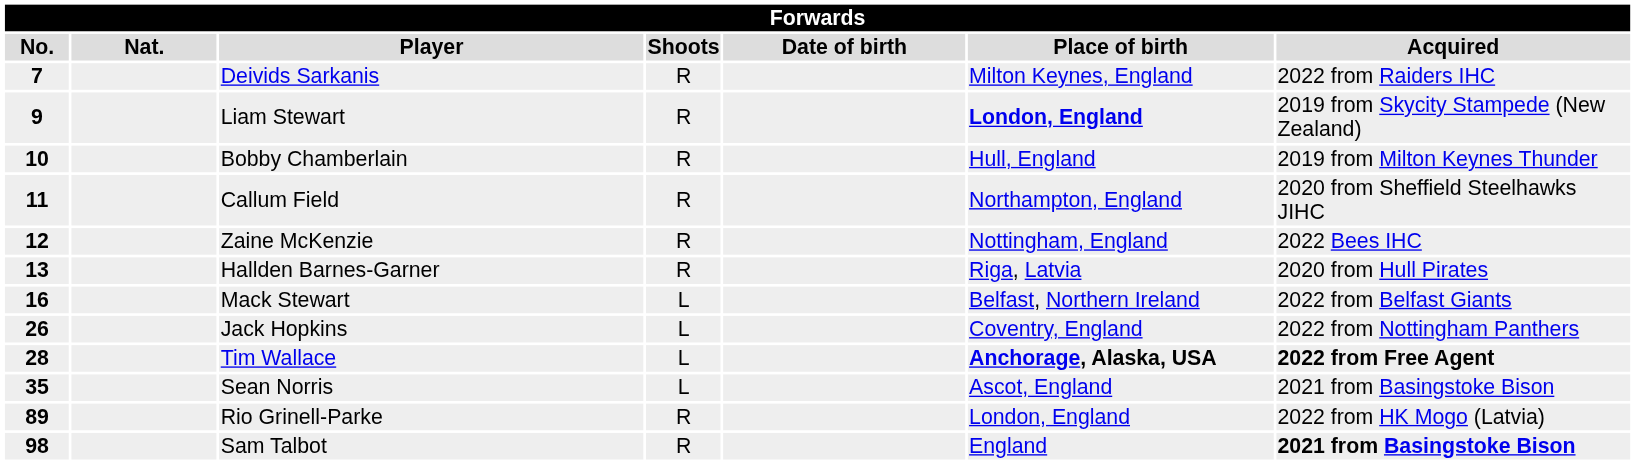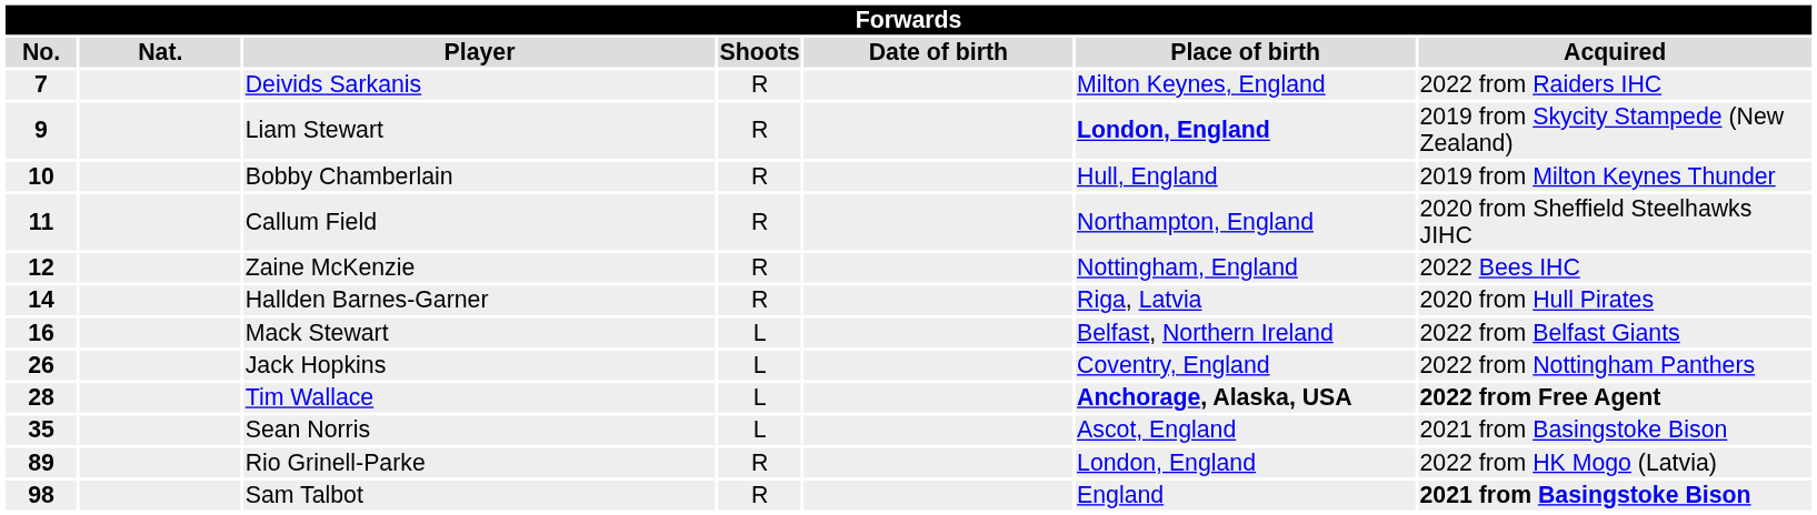Hallden Barnes-Garner | No.: 13 -> 14
